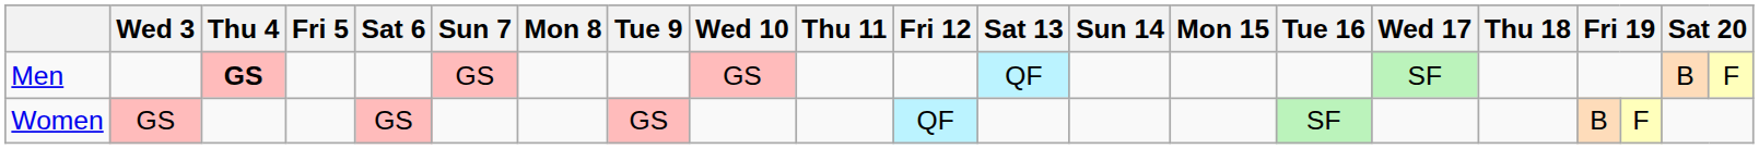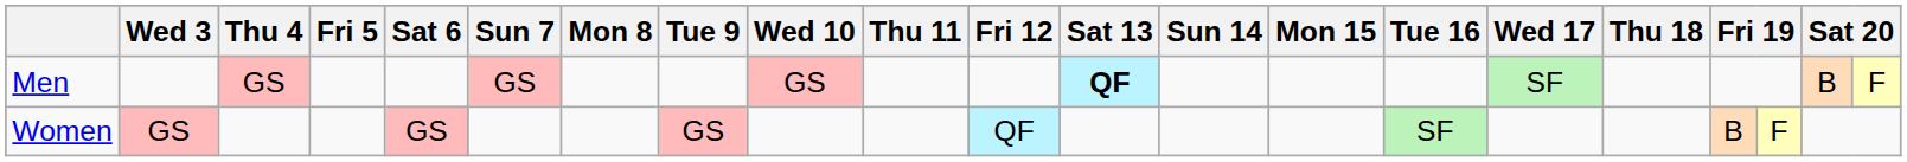Men | Thu 4: bold -> normal
Men | Sat 13: normal -> bold
